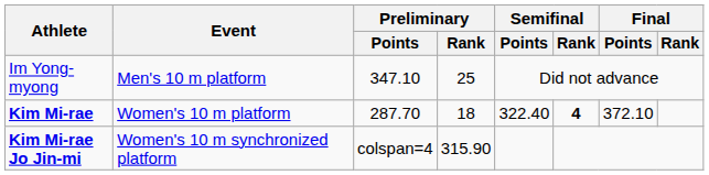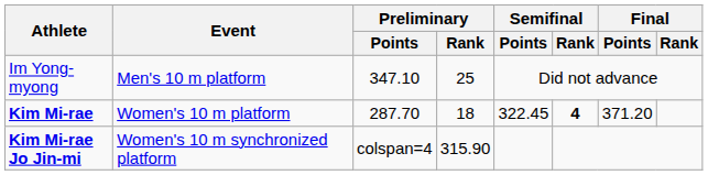Kim Mi-rae | Semifinal / Points: 322.40 -> 322.45
Kim Mi-rae | Final / Points: 372.10 -> 371.20
